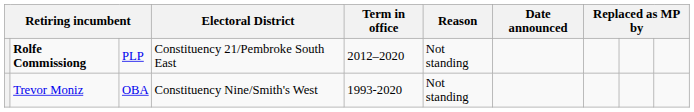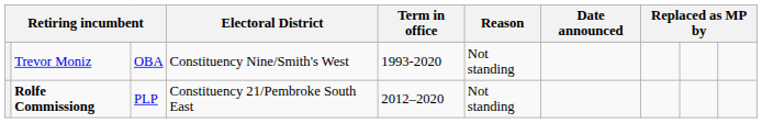rows swapped: Trevor Moniz <-> Rolfe Commissiong
